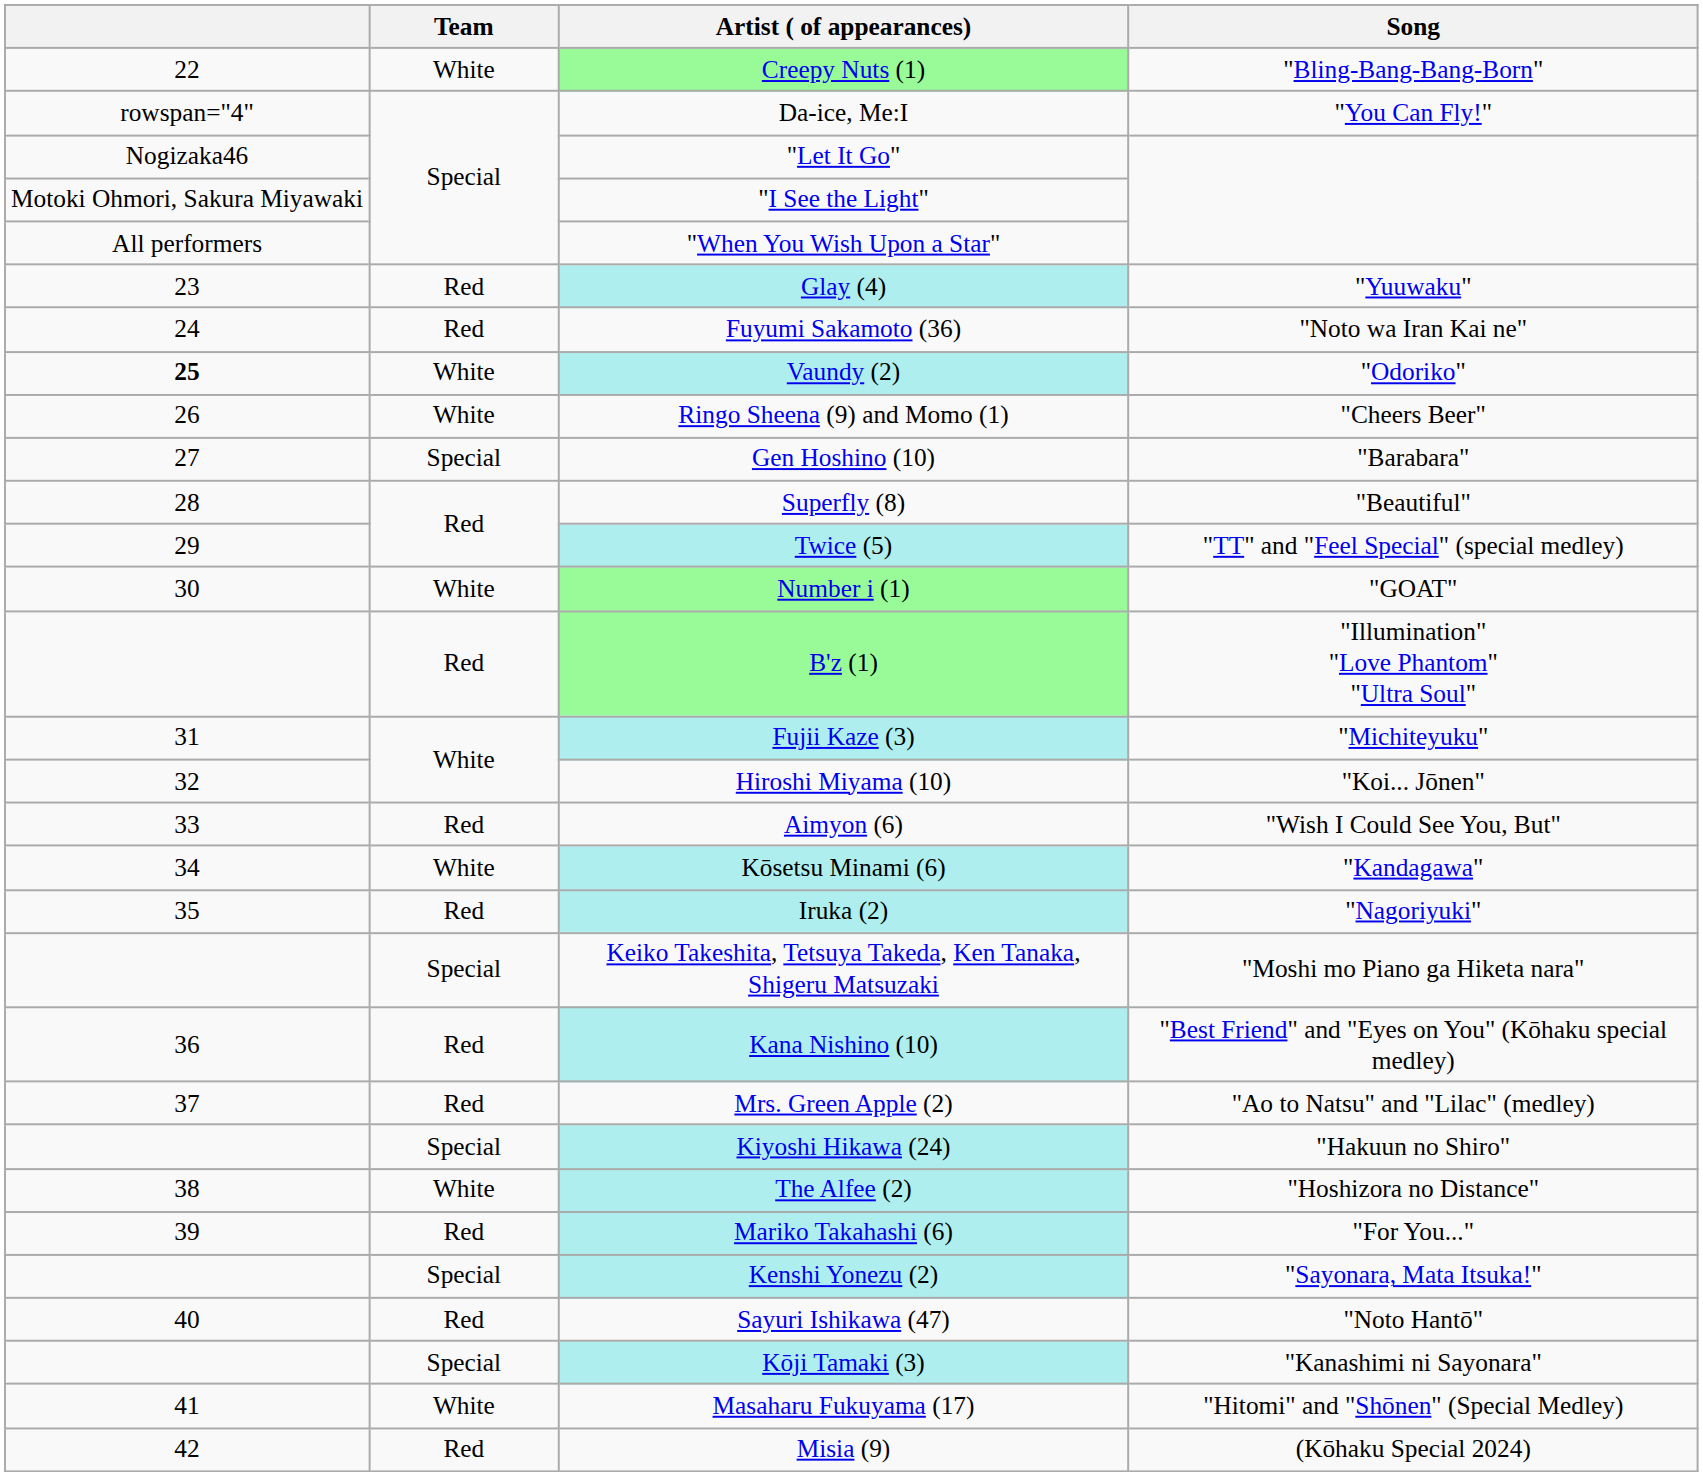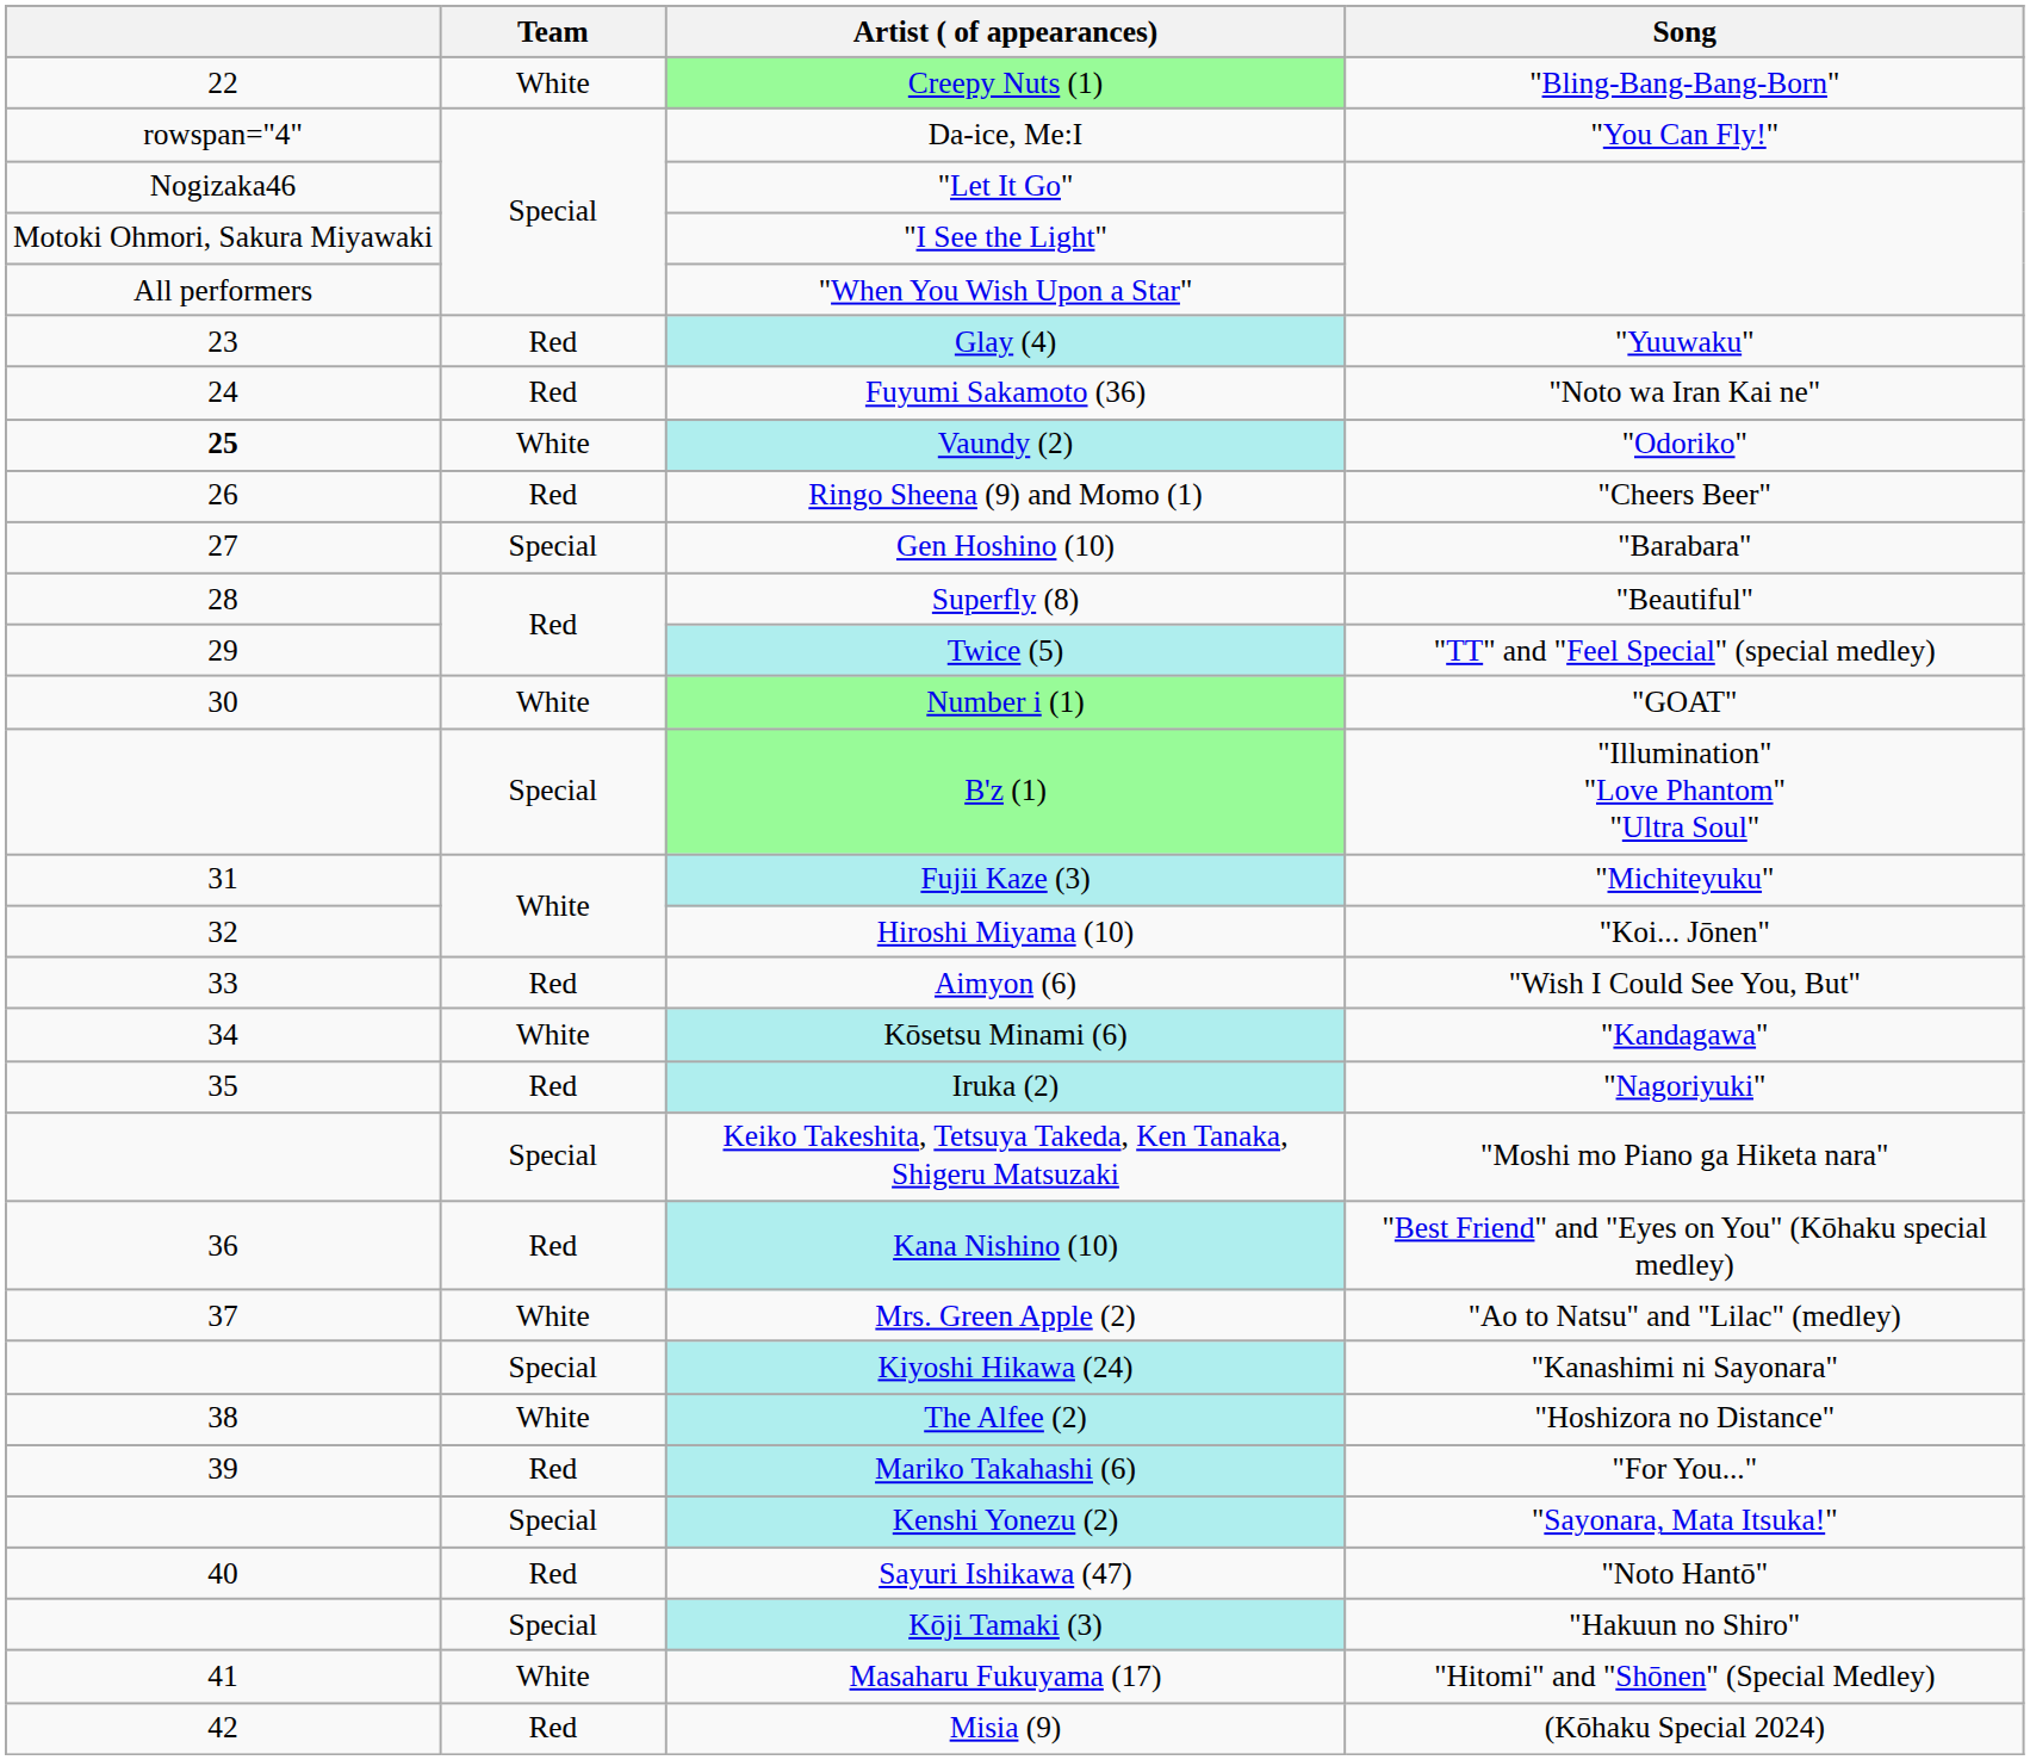Ringo Sheena (9) and Momo (1) | Team: White -> Red
B'z (1) | Team: Red -> Special
Mrs. Green Apple (2) | Team: Red -> White
Kiyoshi Hikawa (24) | Song: "Hakuun no Shiro" -> "Kanashimi ni Sayonara"
Kōji Tamaki (3) | Song: "Kanashimi ni Sayonara" -> "Hakuun no Shiro"
